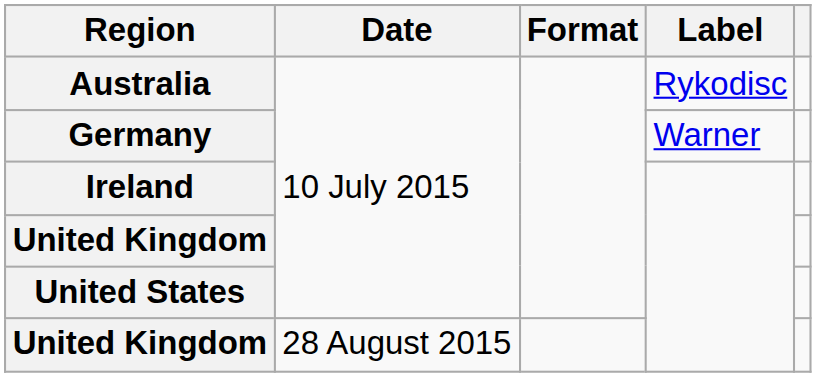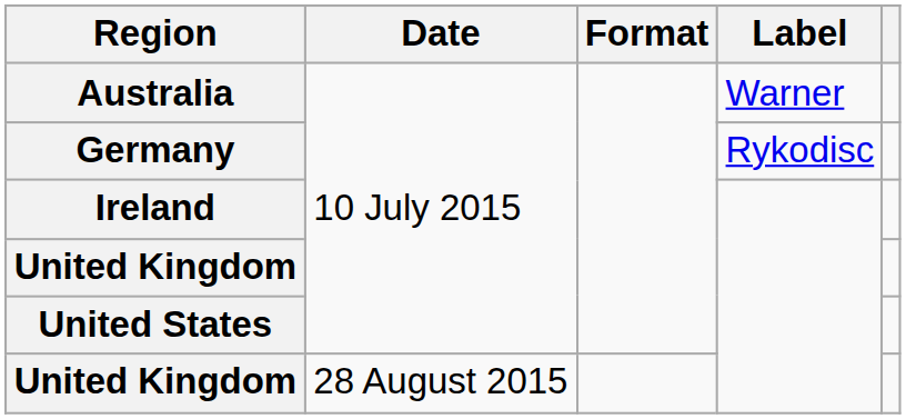Australia | Label: Rykodisc -> Warner
Germany | Label: Warner -> Rykodisc
